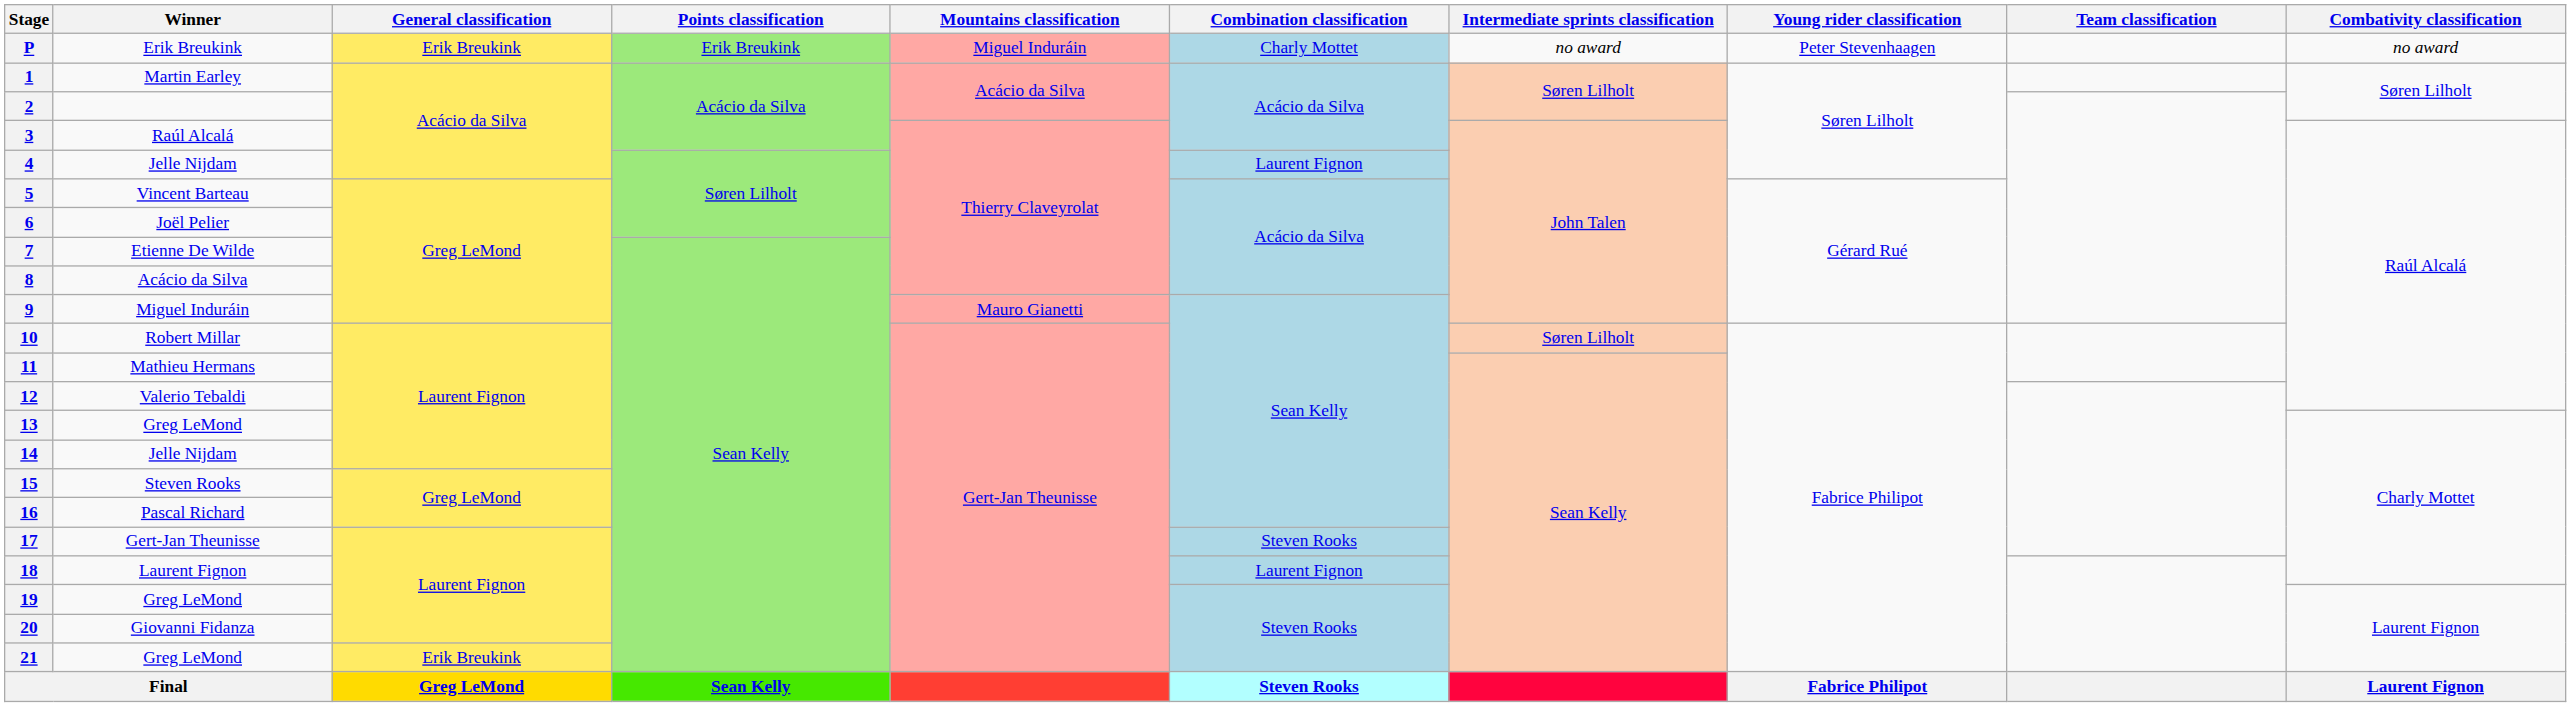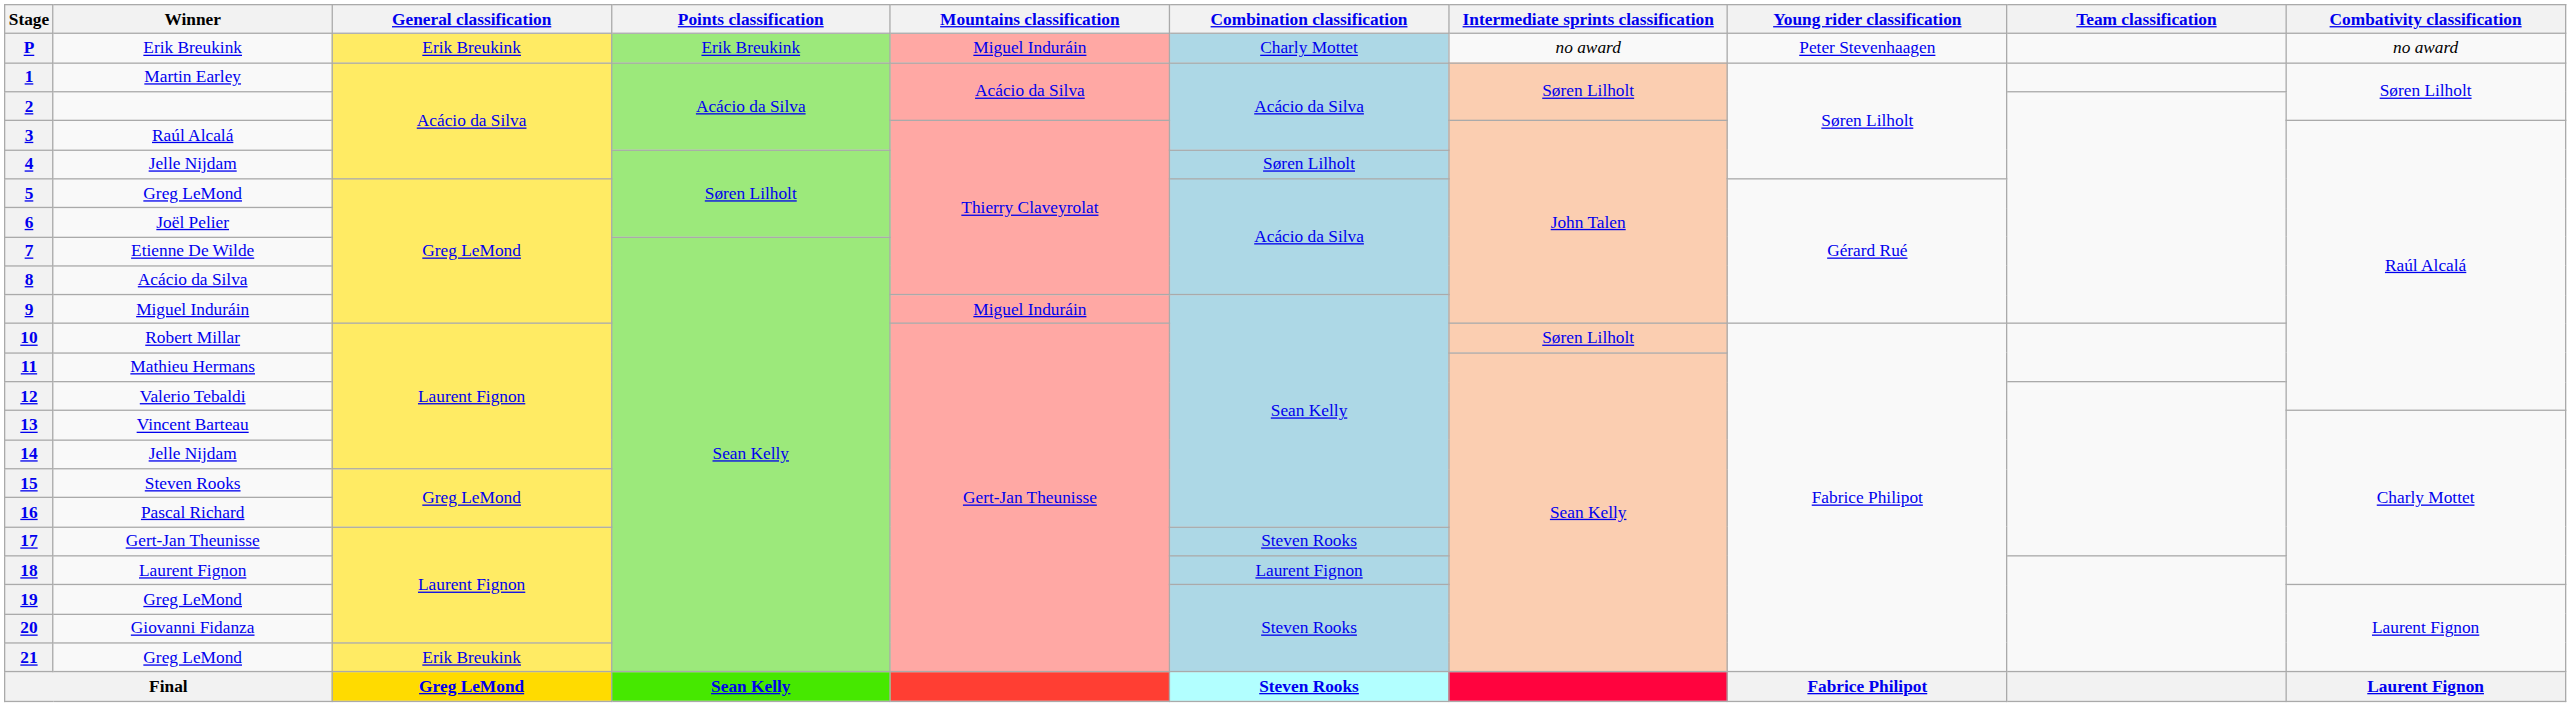4 | Combination classification: Laurent Fignon -> Søren Lilholt
5 | Winner: Vincent Barteau -> Greg LeMond
9 | Mountains classification: Mauro Gianetti -> Miguel Induráin
13 | Winner: Greg LeMond -> Vincent Barteau
